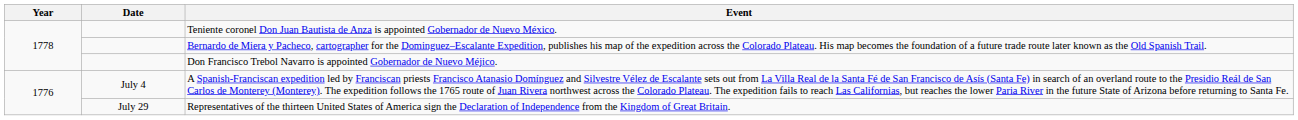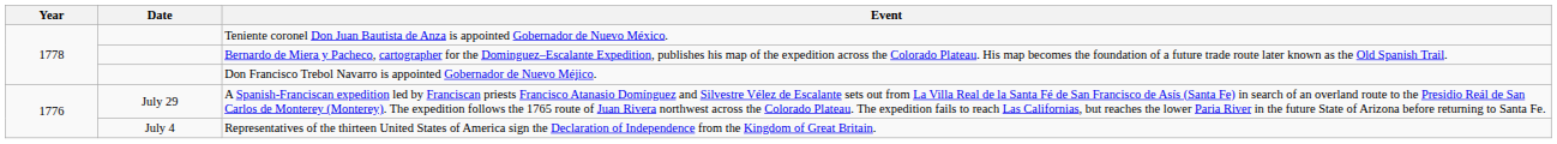row 5 | Date: July 4 -> July 29
row 6 | Date: July 29 -> July 4
